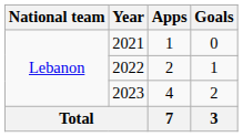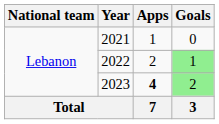2022 | Goals: no background -> lightgreen background
2023 | Apps: normal -> bold
2023 | Goals: no background -> lightgreen background
